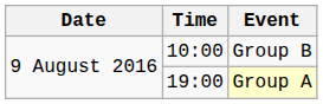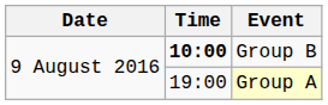Group B | Time: normal -> bold
